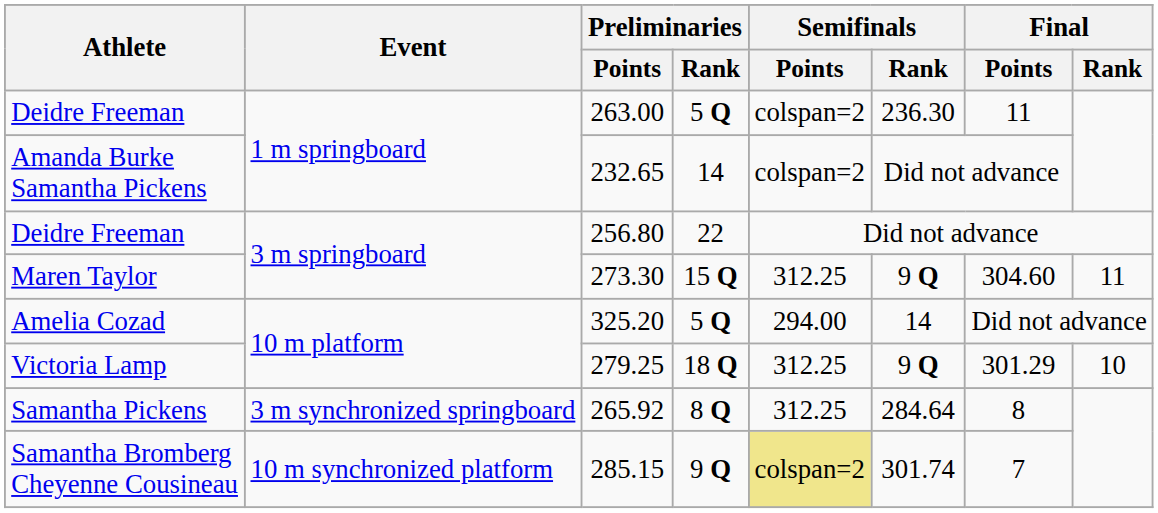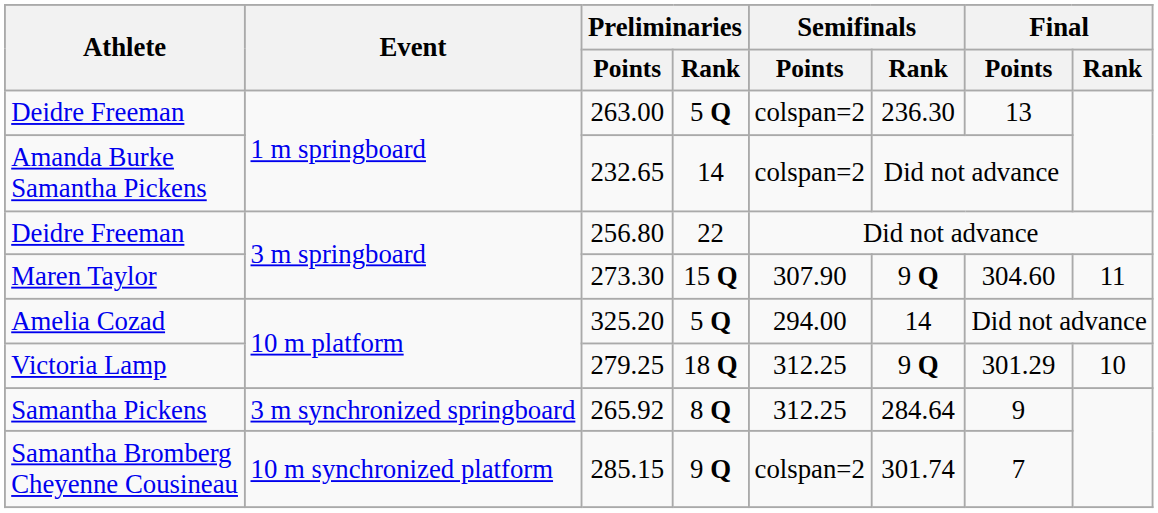263.00 | Final / Points: 11 -> 13
273.30 | Semifinals / Points: 312.25 -> 307.90
265.92 | Final / Points: 8 -> 9
285.15 | Semifinals / Points: khaki background -> no background
